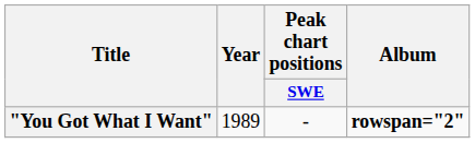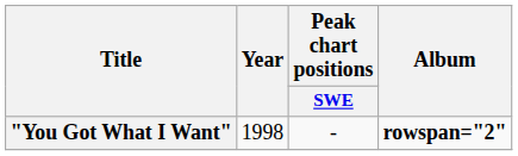"You Got What I Want" | Year: 1989 -> 1998
